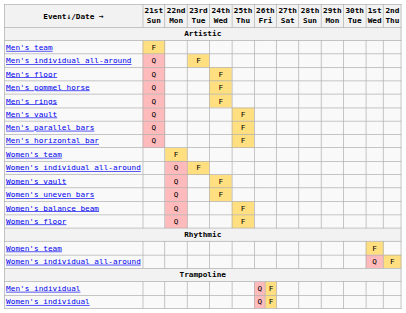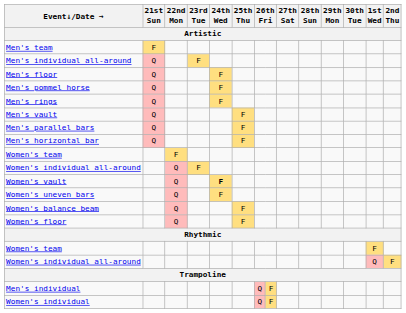Women's vault | 24th Wed: normal -> bold
